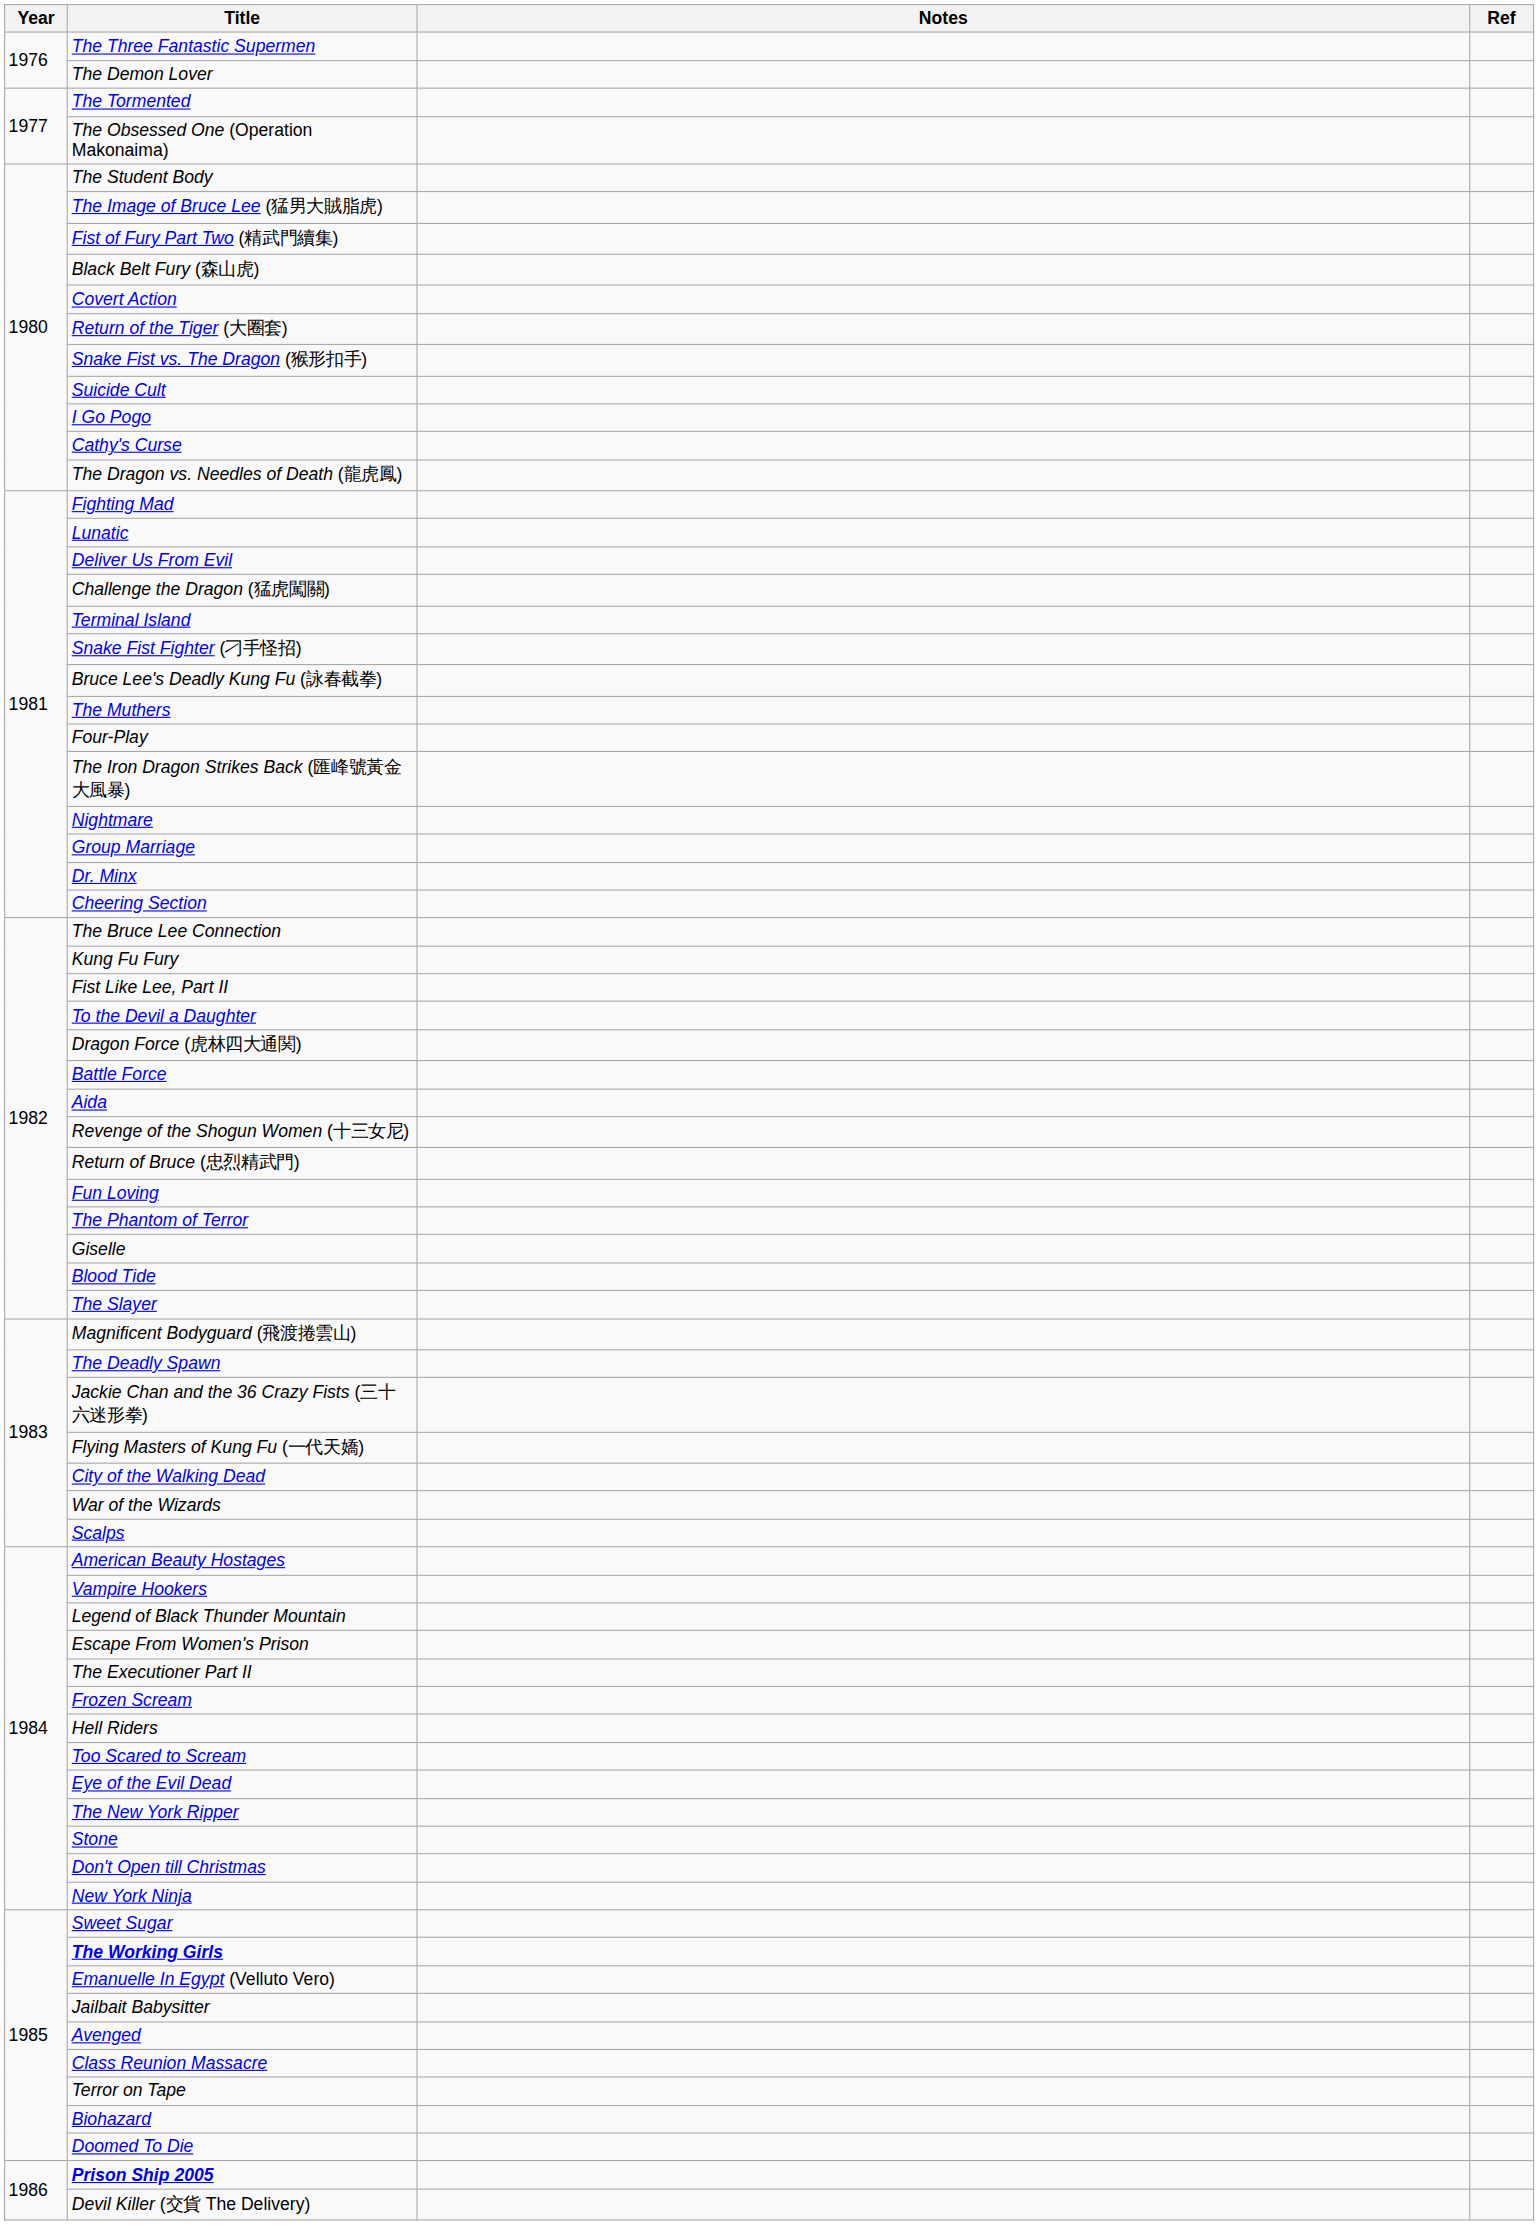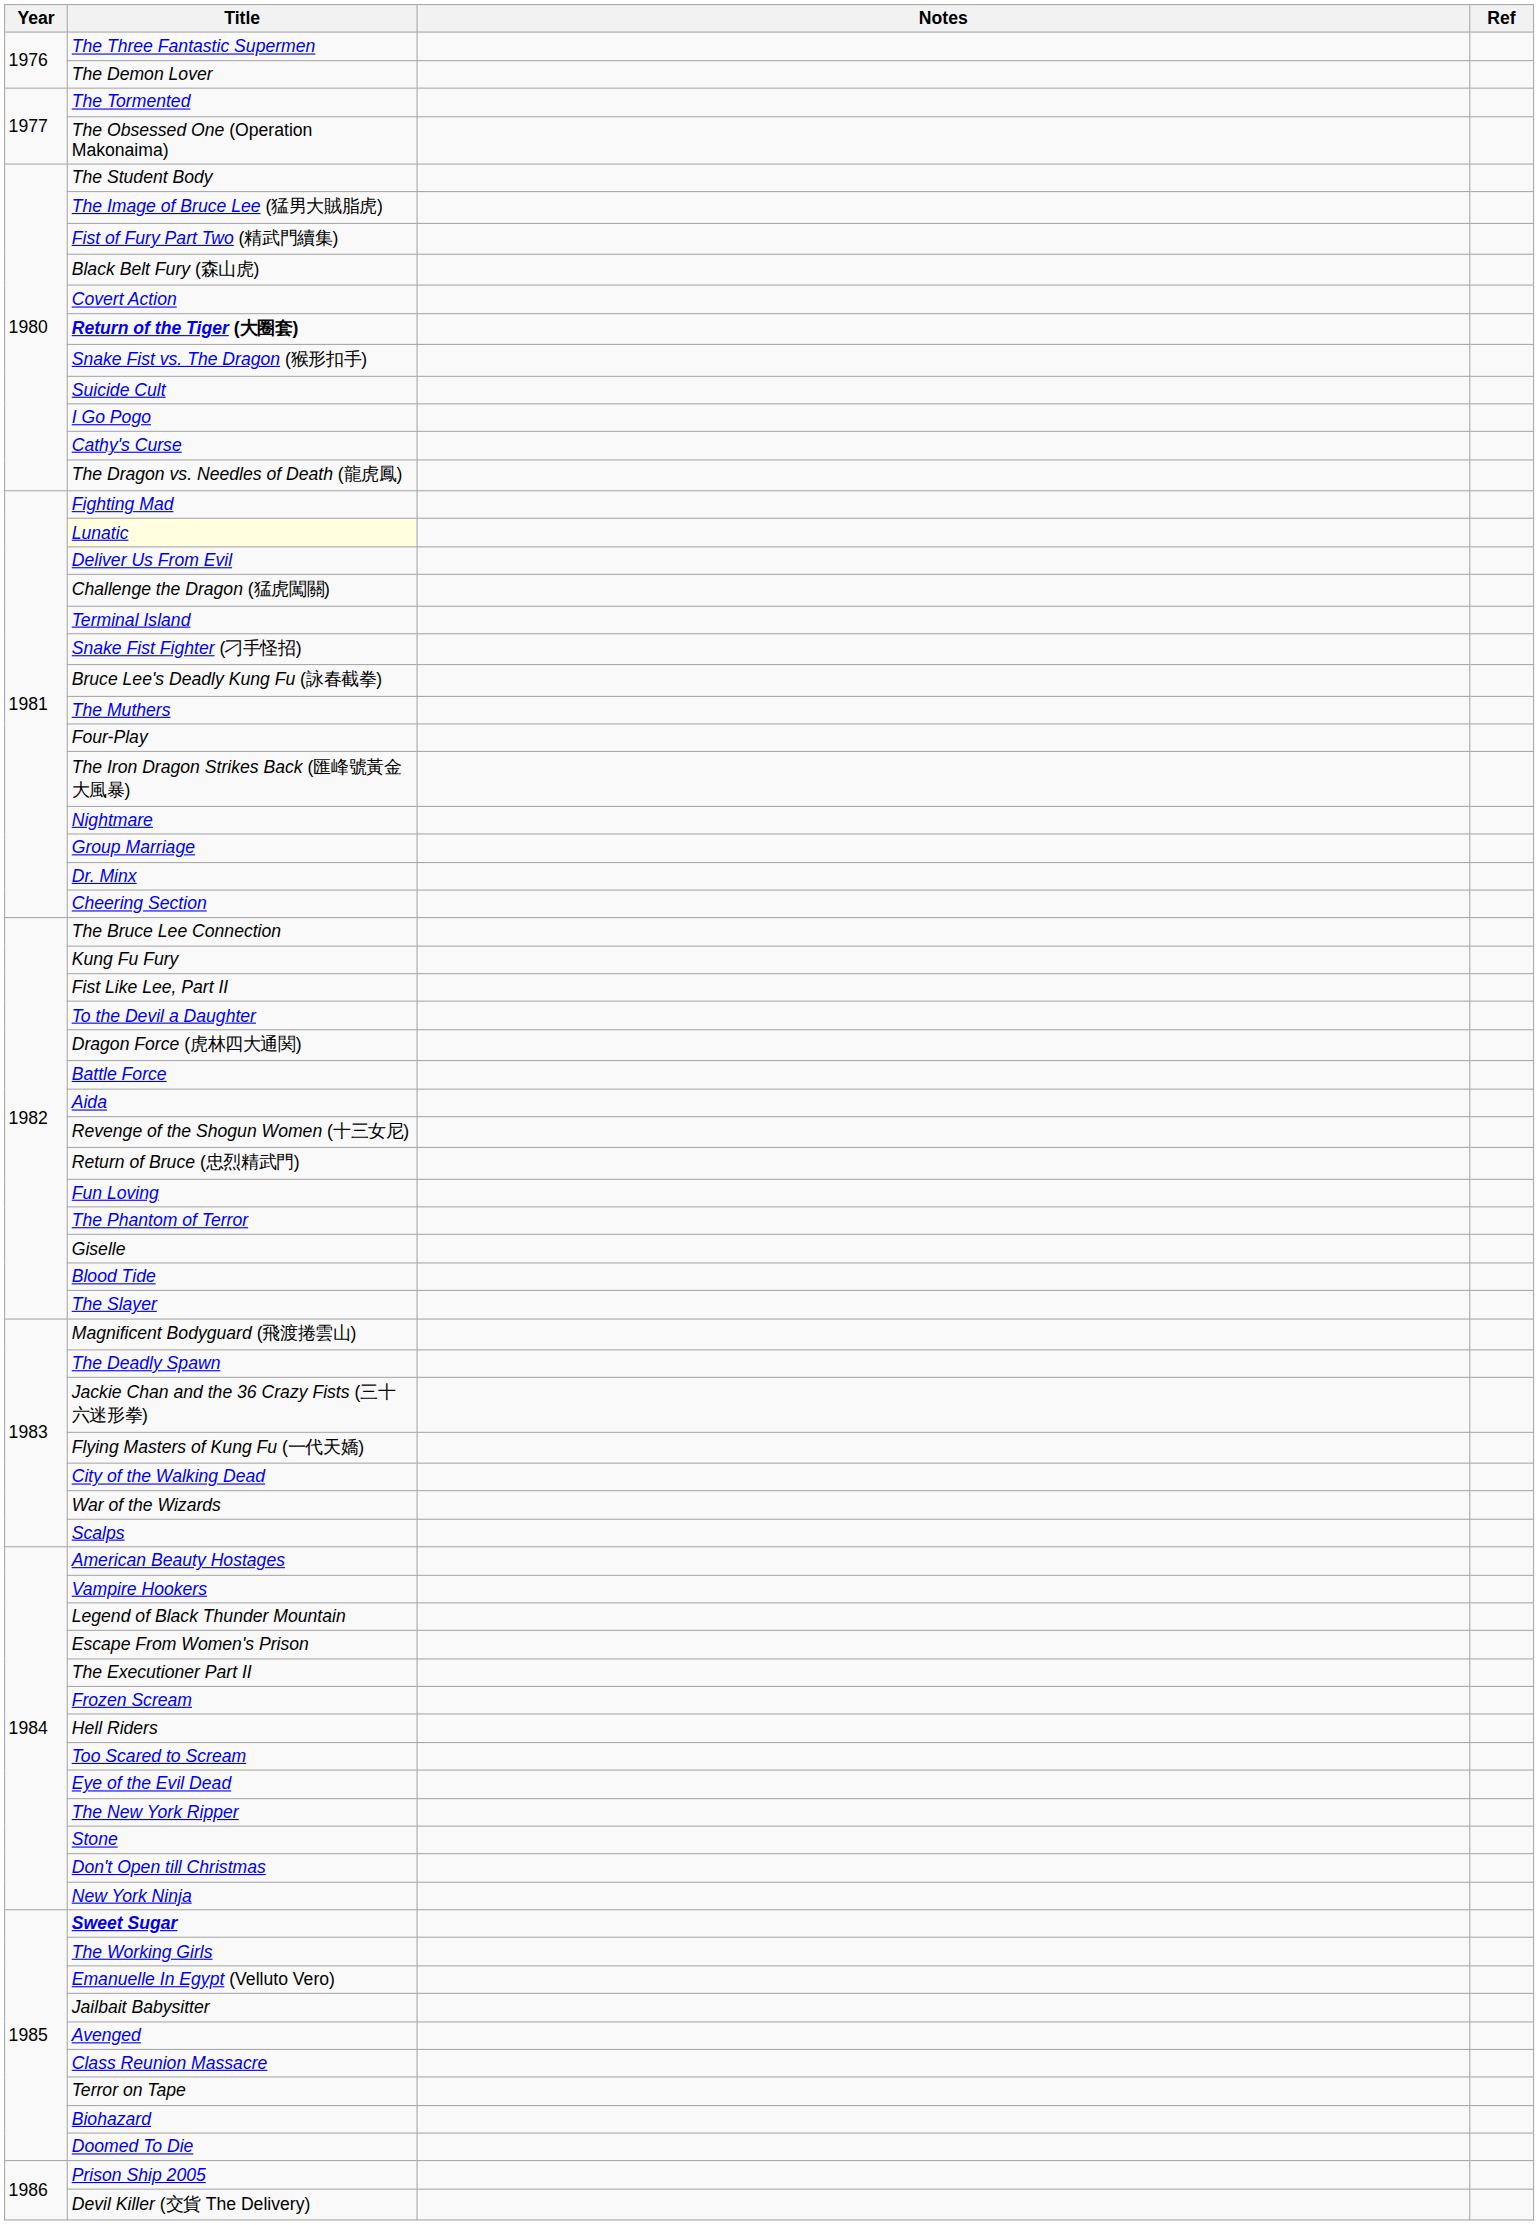Return of the Tiger (大圈套) | Title: normal -> bold
Lunatic | Title: no background -> lightyellow background
Sweet Sugar | Title: normal -> bold
The Working Girls | Title: bold -> normal
Prison Ship 2005 | Title: bold -> normal
